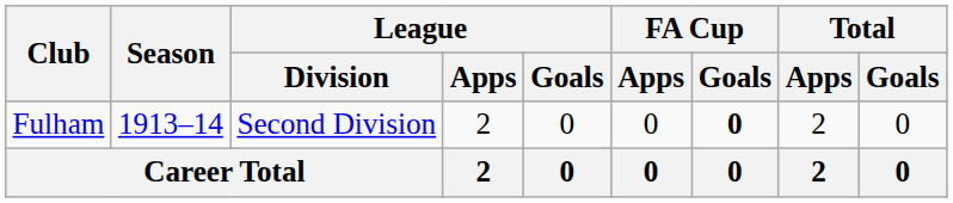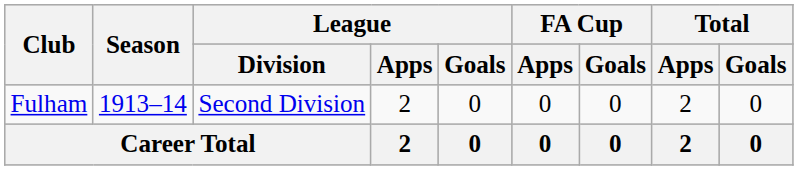Fulham | FA Cup / Goals: bold -> normal
